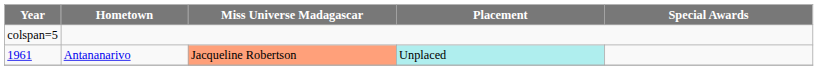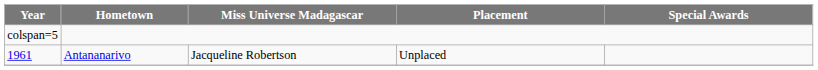1961 | Miss Universe Madagascar: lightsalmon background -> no background
1961 | Placement: paleturquoise background -> no background
